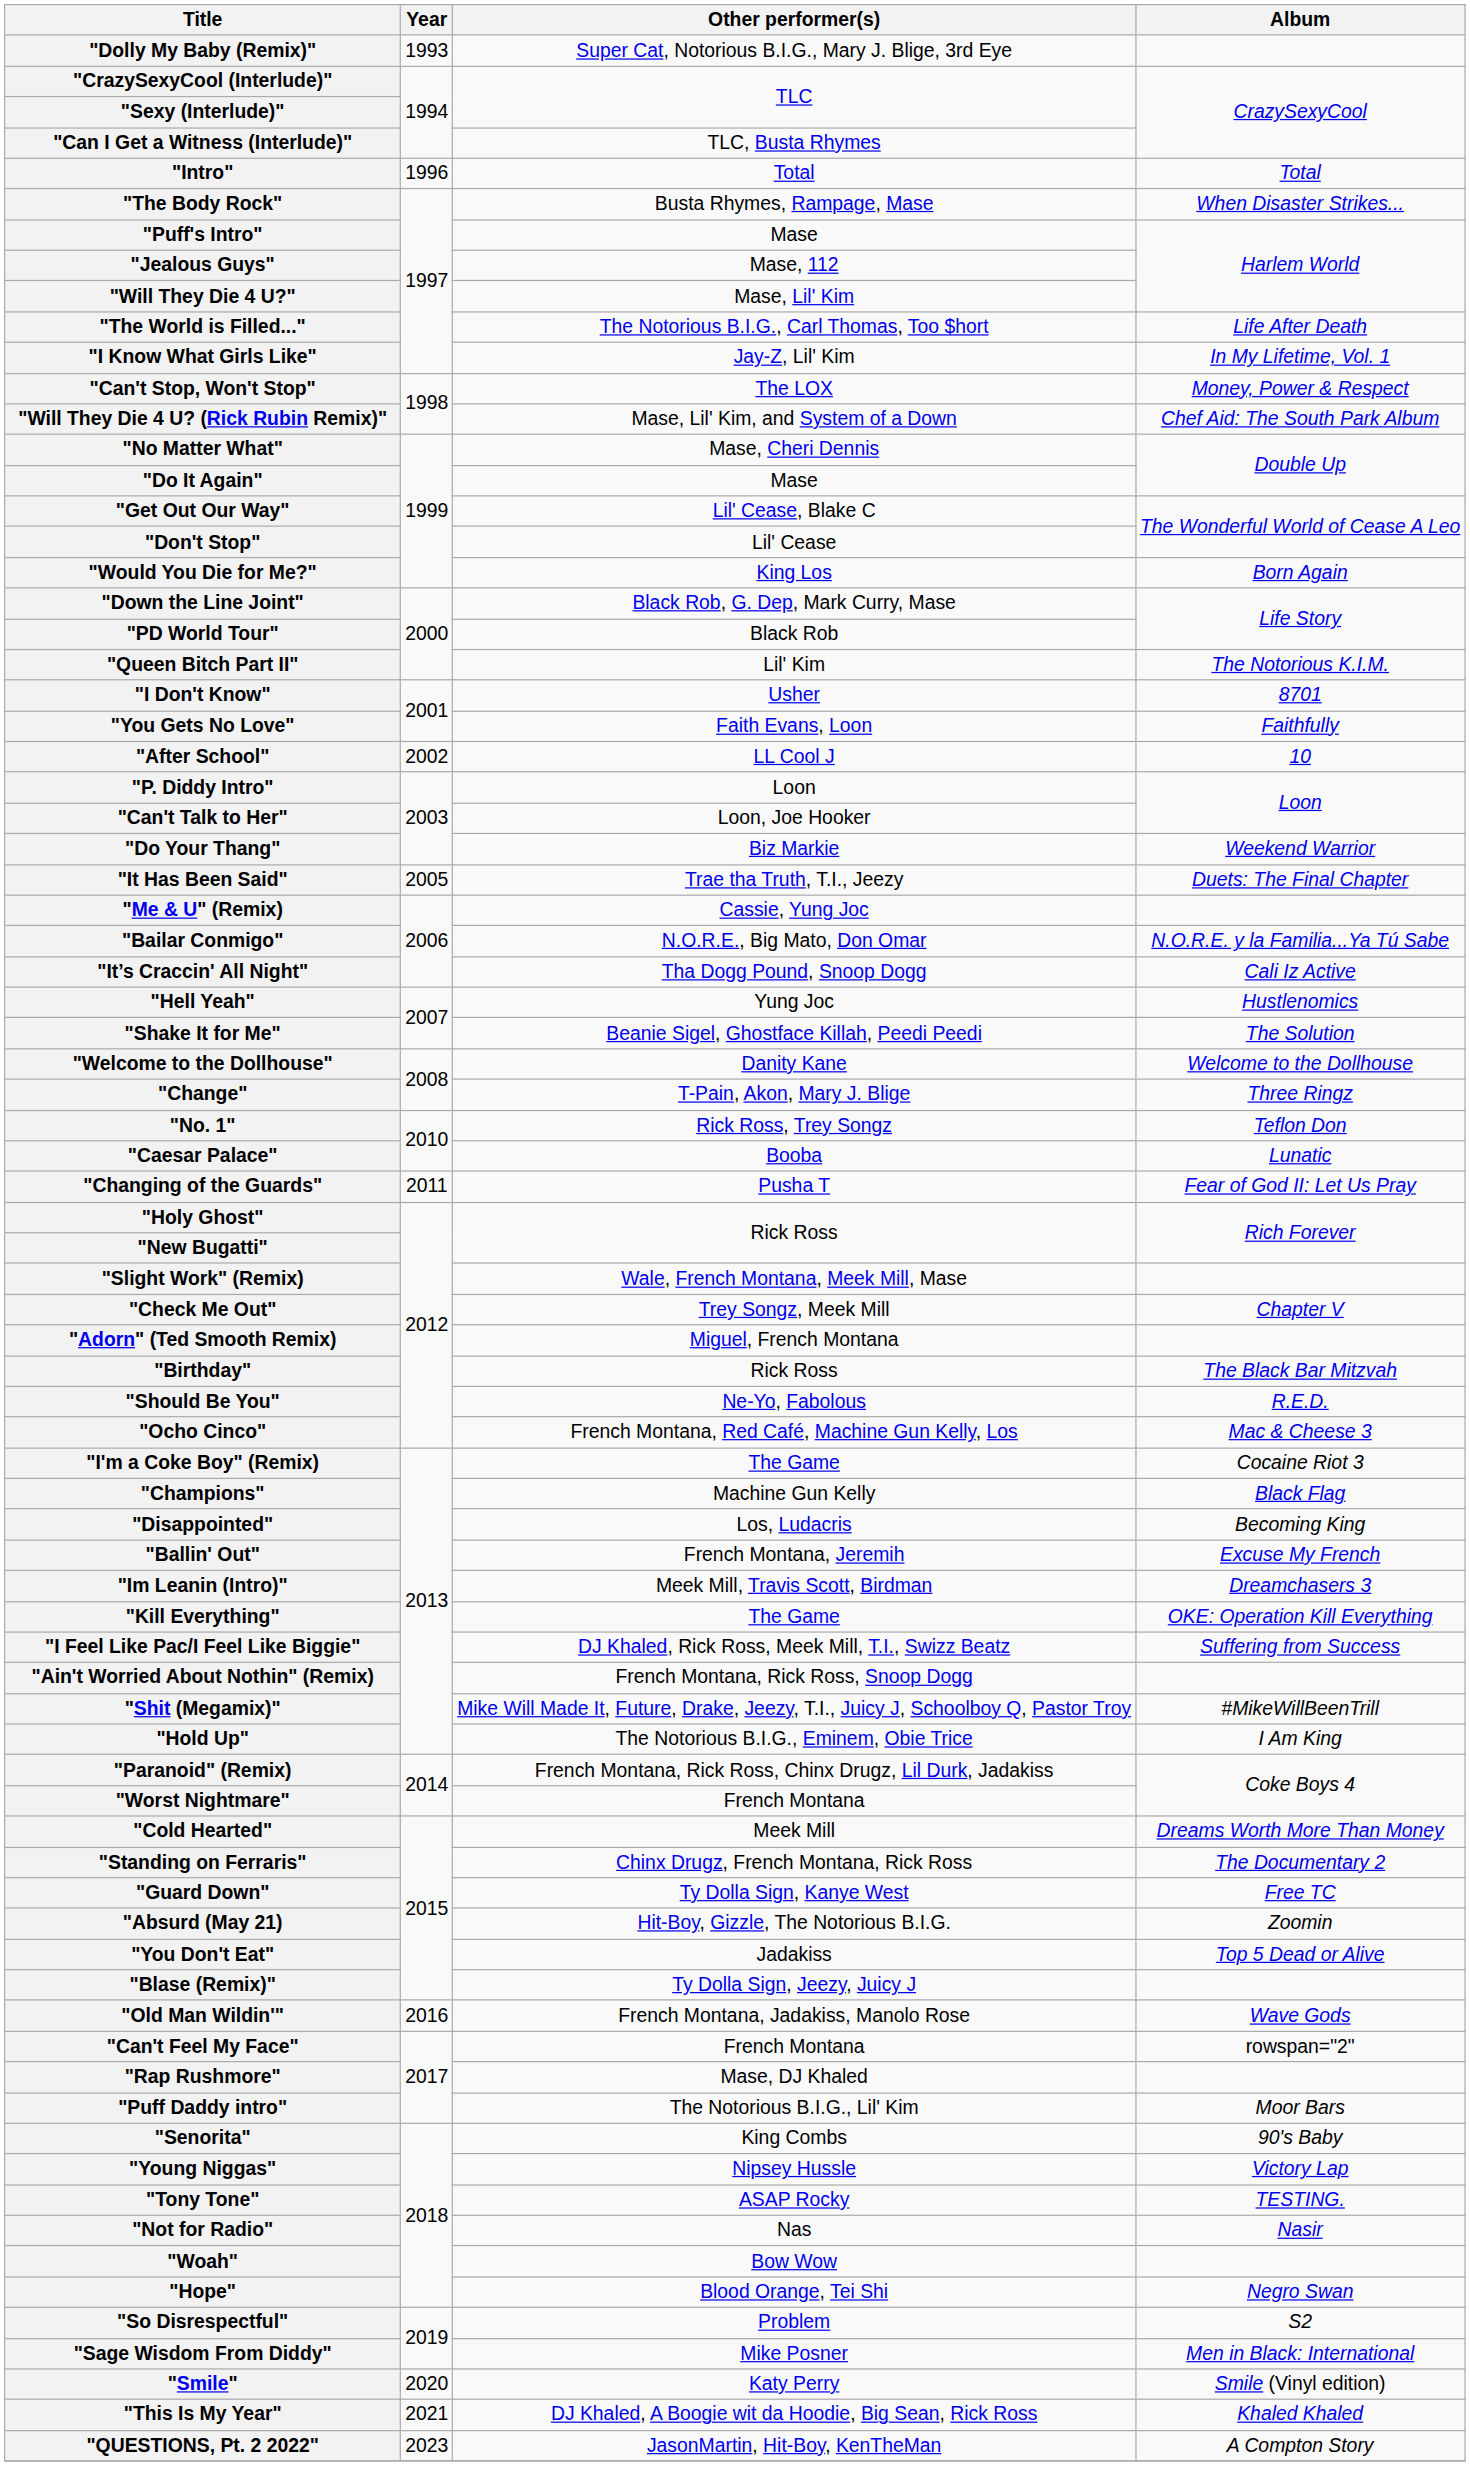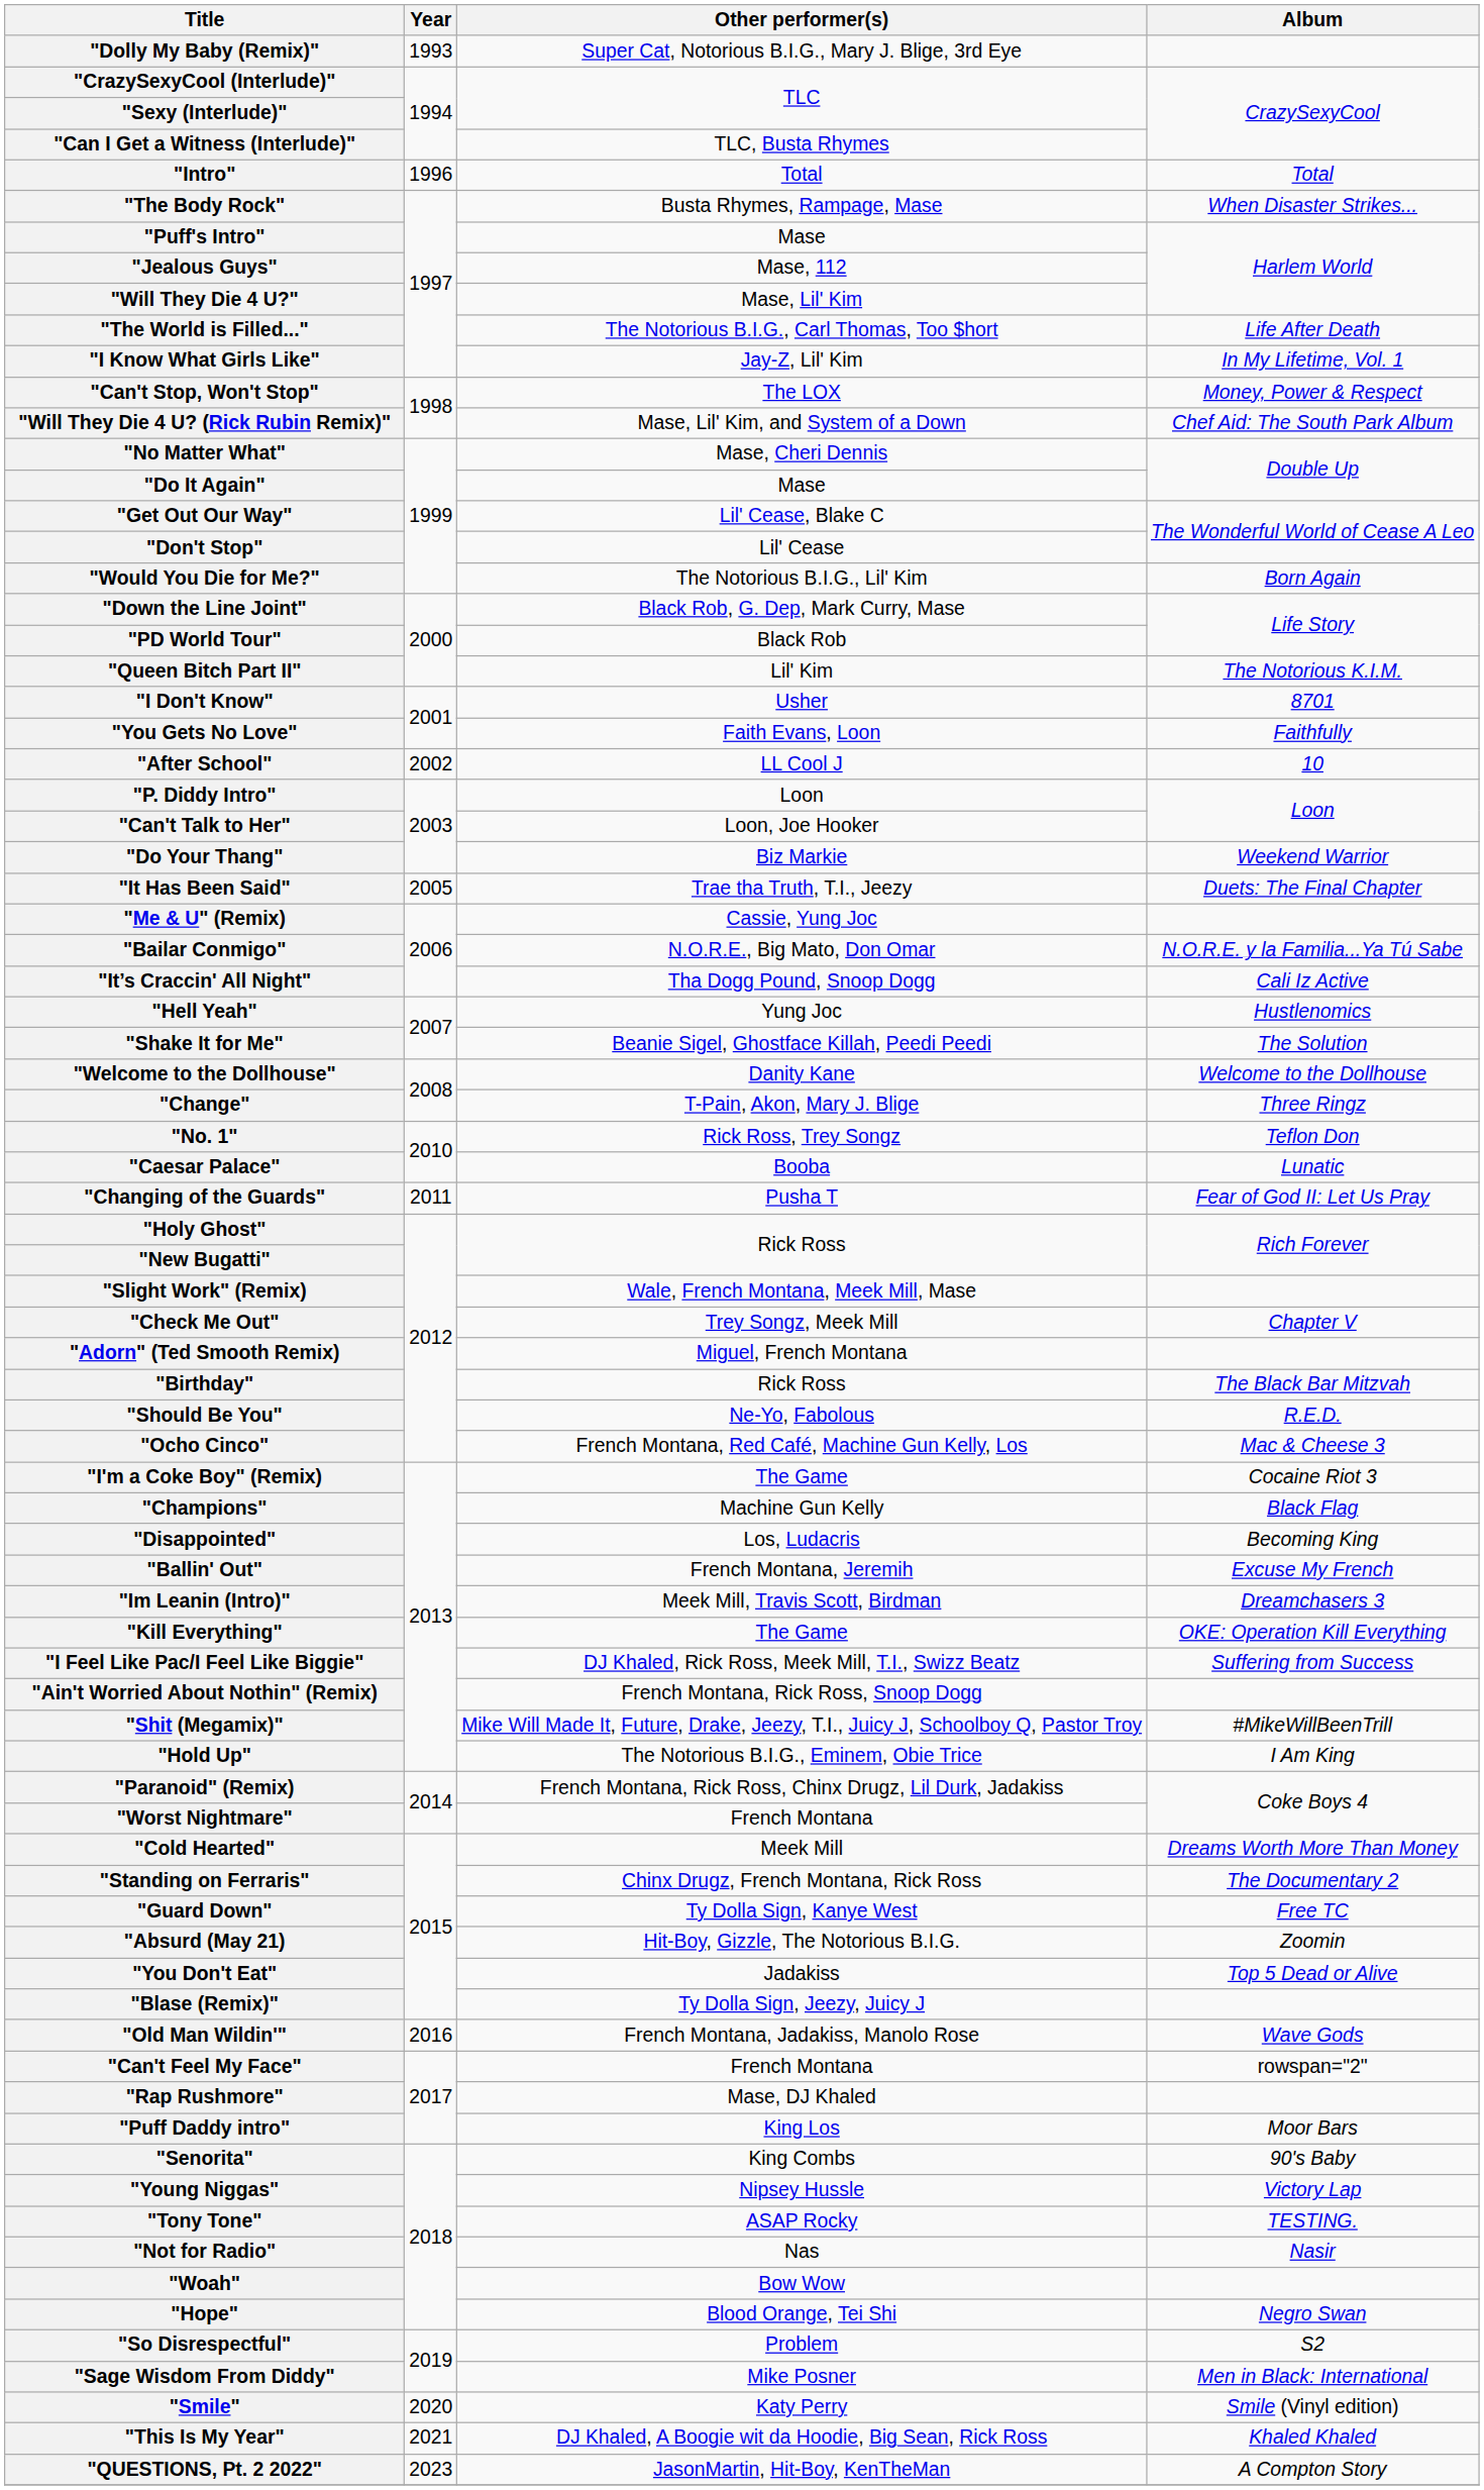"Would You Die for Me?" | Other performer(s): King Los -> The Notorious B.I.G., Lil' Kim
"Puff Daddy intro" | Other performer(s): The Notorious B.I.G., Lil' Kim -> King Los
